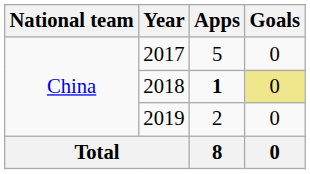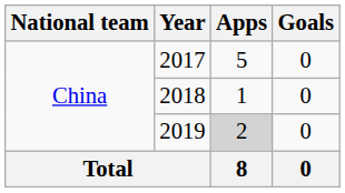2018 | Apps: bold -> normal
2018 | Goals: khaki background -> no background
2019 | Apps: no background -> lightgrey background
